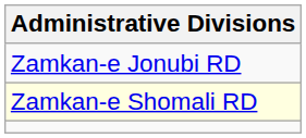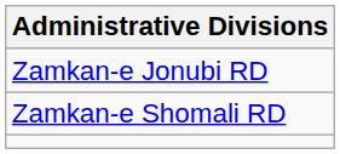row 3 | column 1: lightyellow background -> no background
